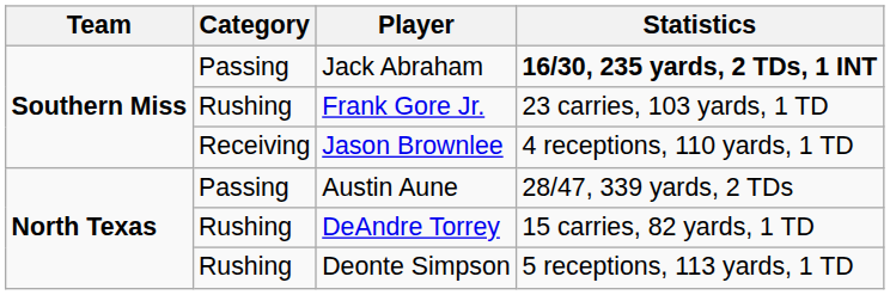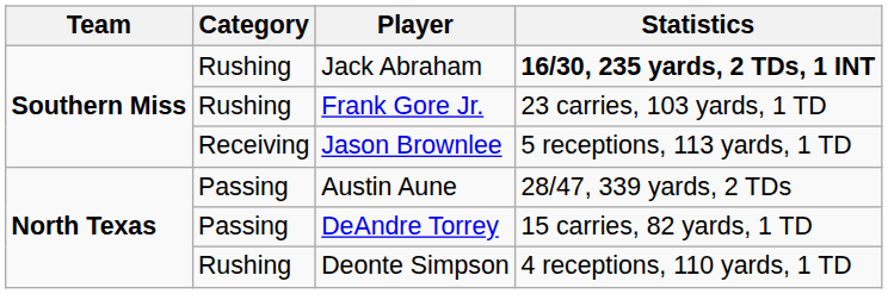Jack Abraham | Category: Passing -> Rushing
Jason Brownlee | Statistics: 4 receptions, 110 yards, 1 TD -> 5 receptions, 113 yards, 1 TD
DeAndre Torrey | Category: Rushing -> Passing
Deonte Simpson | Statistics: 5 receptions, 113 yards, 1 TD -> 4 receptions, 110 yards, 1 TD
